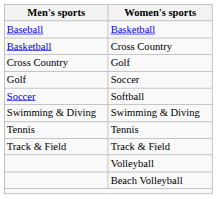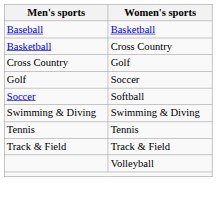- row: Beach Volleyball
